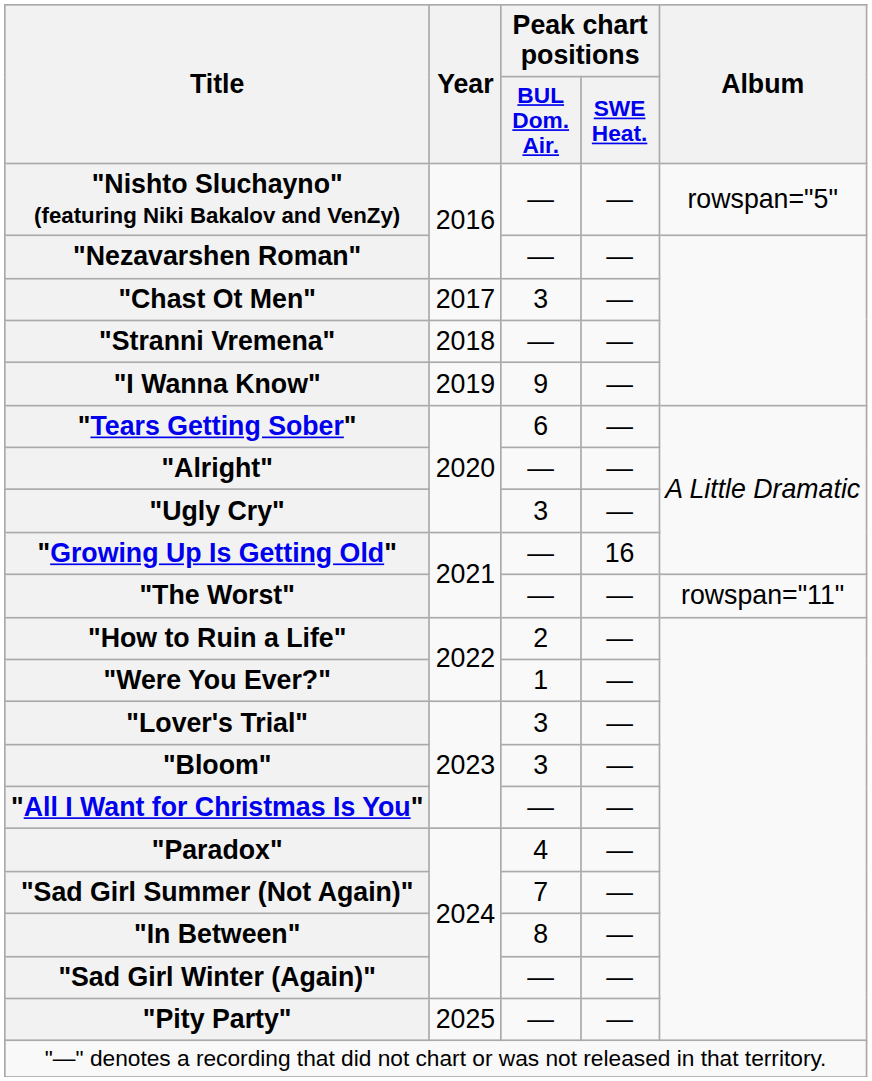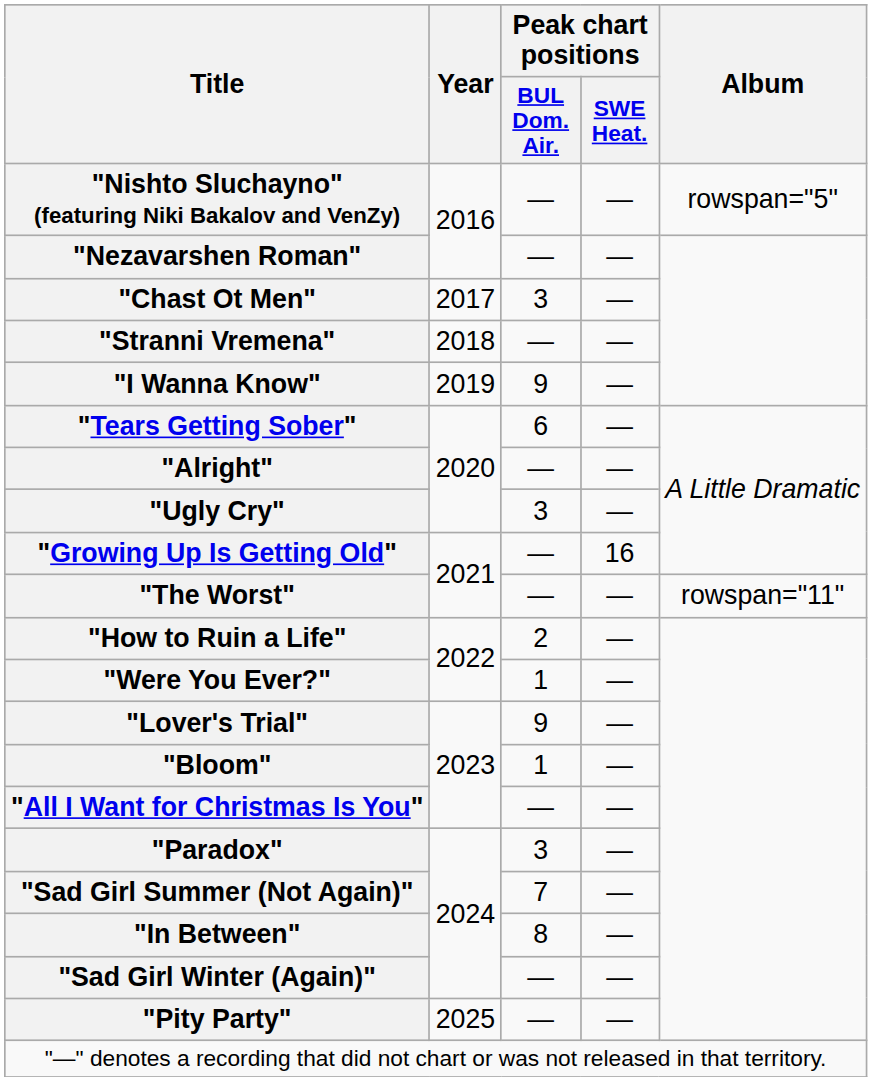"Lover's Trial" | Peak chart positions / BUL Dom. Air.: 3 -> 9
"Bloom" | Peak chart positions / BUL Dom. Air.: 3 -> 1
"Paradox" | Peak chart positions / BUL Dom. Air.: 4 -> 3
